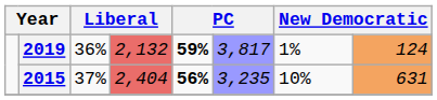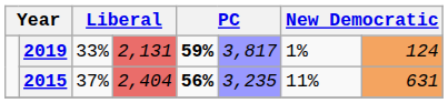2019 | column 3: 36% -> 33%
2019 | column 4: 2,132 -> 2,131
2015 | column 7: 10% -> 11%
